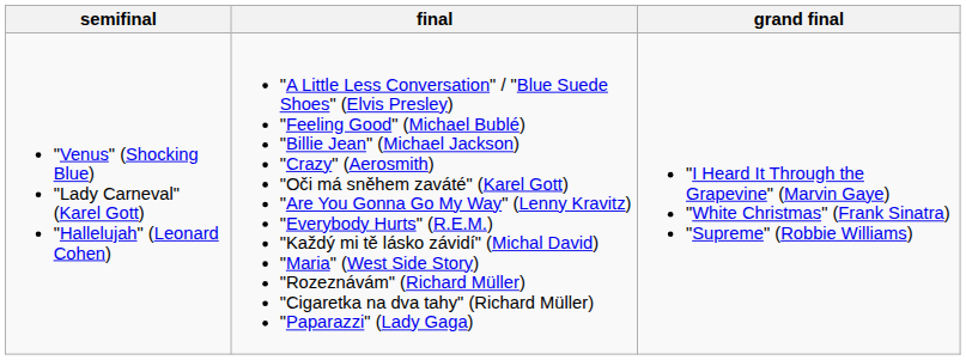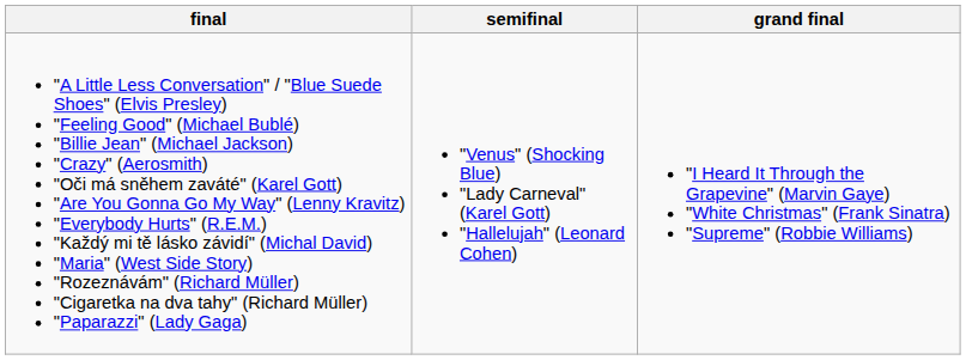columns swapped: semifinal <-> final
